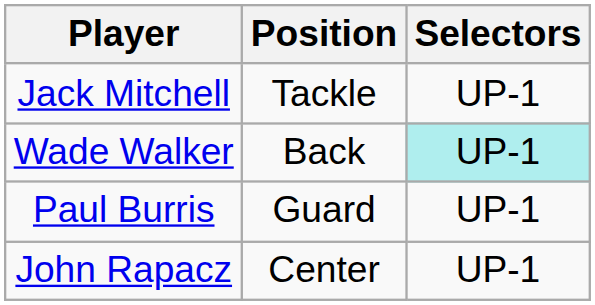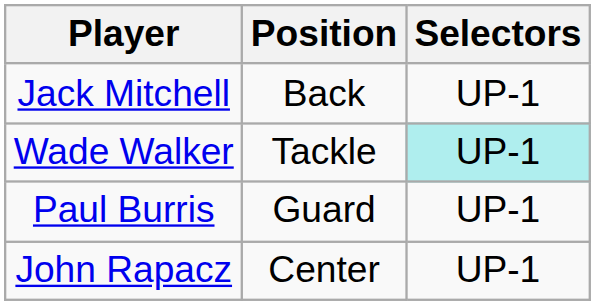Jack Mitchell | Position: Tackle -> Back
Wade Walker | Position: Back -> Tackle
